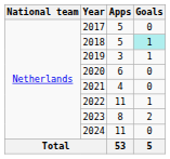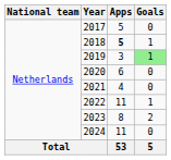2018 | Apps: normal -> bold
2018 | Goals: paleturquoise background -> no background
2019 | Goals: no background -> lightgreen background
